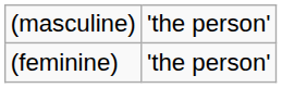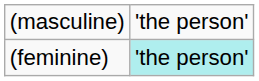(feminine) | column 2: no background -> paleturquoise background
